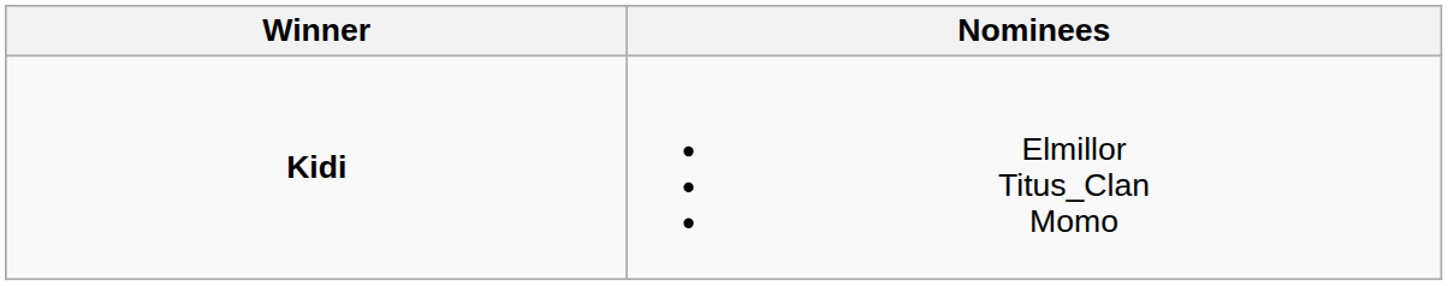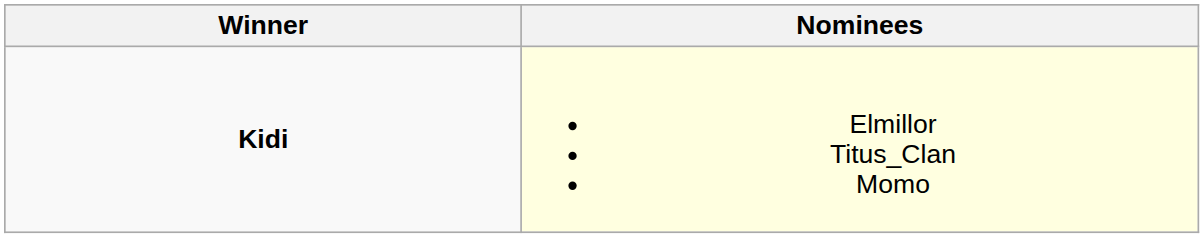Kidi | Nominees: no background -> lightyellow background
